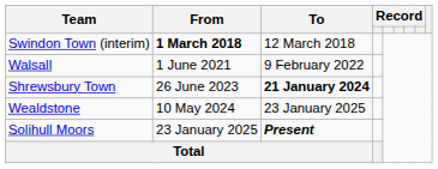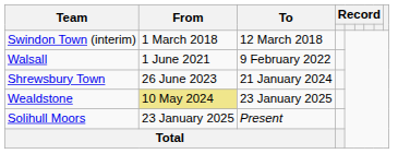Swindon Town (interim) | From: bold -> normal
Shrewsbury Town | To: bold -> normal
Wealdstone | From: no background -> khaki background
Solihull Moors | To: bold -> normal
